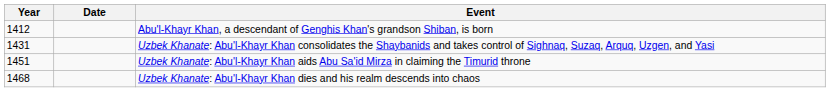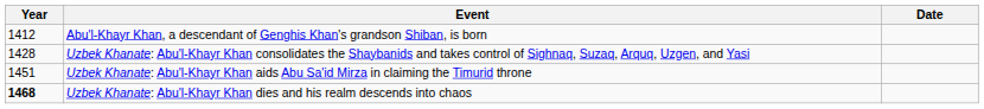columns swapped: Date <-> Event
row 3 | Year: 1431 -> 1428
row 5 | Year: normal -> bold
